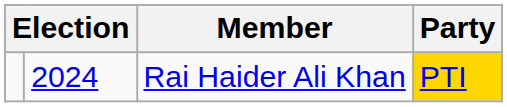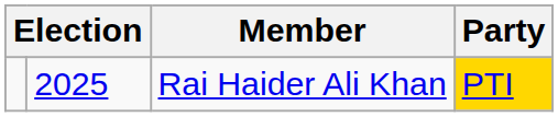Rai Haider Ali Khan | column 2: 2024 -> 2025
